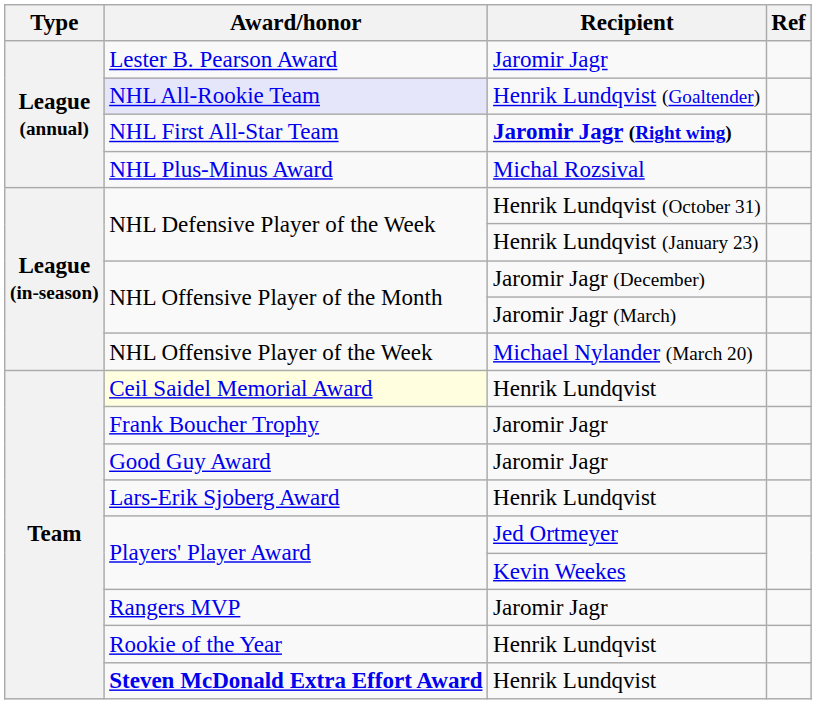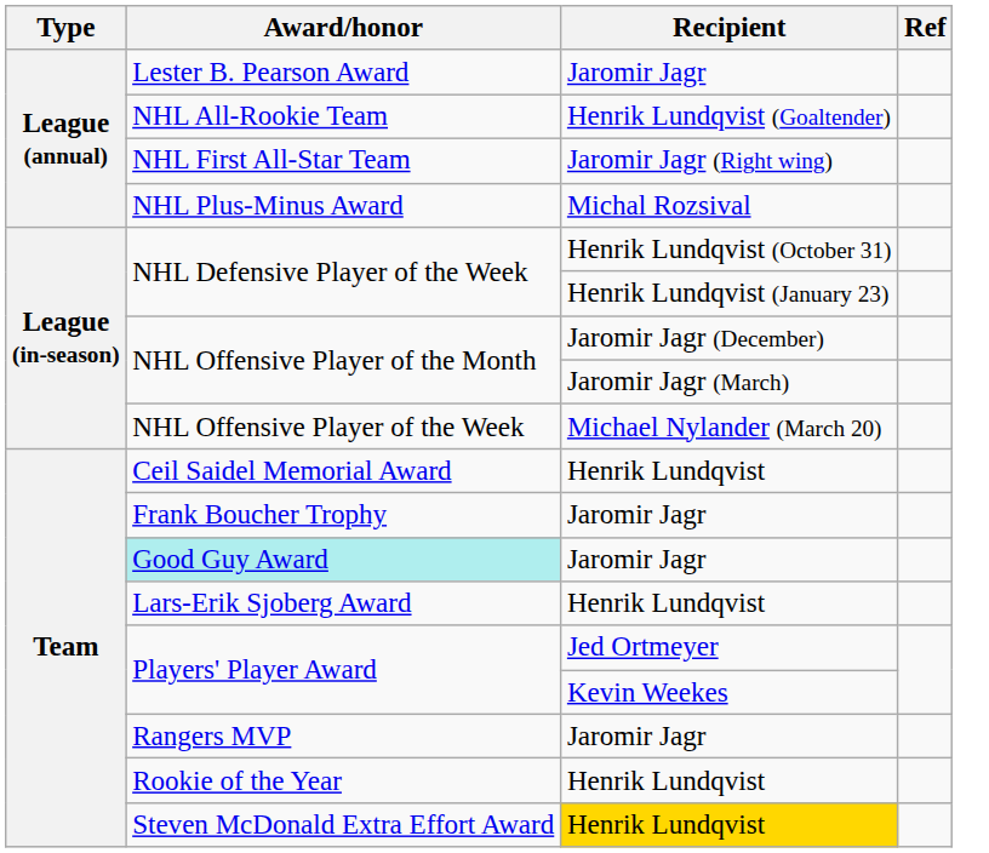NHL All-Rookie Team | Award/honor: lavender background -> no background
NHL First All-Star Team | Recipient: bold -> normal
Ceil Saidel Memorial Award | Award/honor: lightyellow background -> no background
Good Guy Award | Award/honor: no background -> paleturquoise background
Steven McDonald Extra Effort Award | Award/honor: bold -> normal
Steven McDonald Extra Effort Award | Recipient: no background -> gold background
